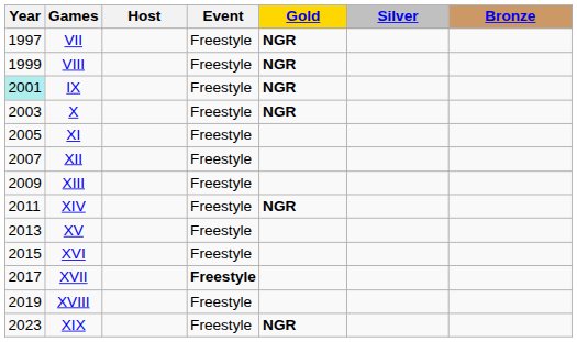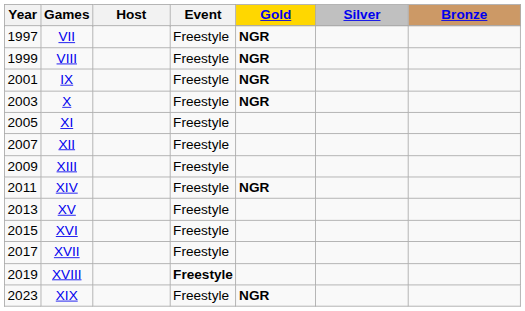IX | Year: paleturquoise background -> no background
XVII | Event: bold -> normal
XVIII | Event: normal -> bold
